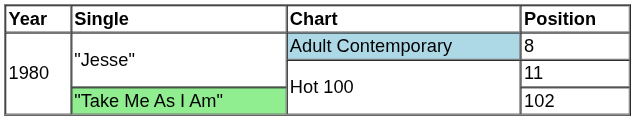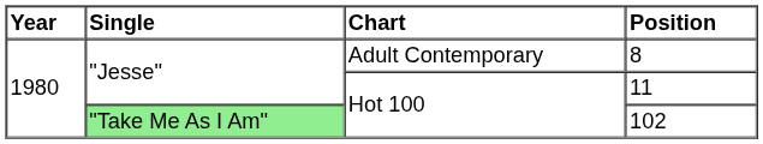8 | Chart: lightblue background -> no background
